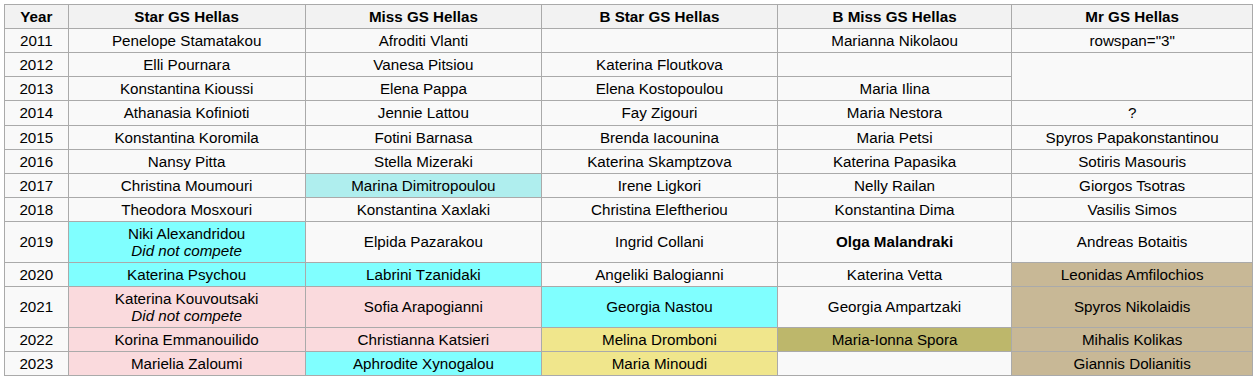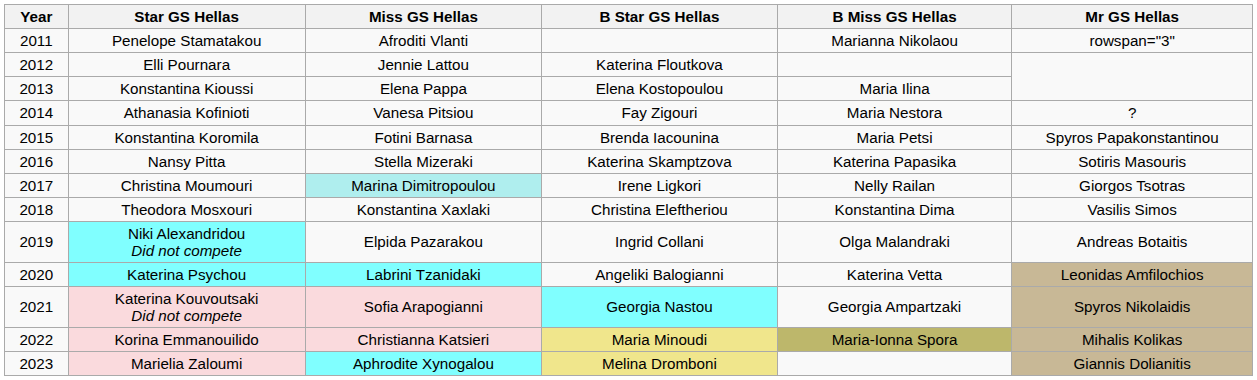Elli Pournara | Miss GS Hellas: Vanesa Pitsiou -> Jennie Lattou
Athanasia Kofinioti | Miss GS Hellas: Jennie Lattou -> Vanesa Pitsiou
Niki Alexandridou Did not compete | B Miss GS Hellas: bold -> normal
Korina Emmanouilido | B Star GS Hellas: Melina Dromboni -> Maria Minoudi
Marielia Zaloumi | B Star GS Hellas: Maria Minoudi -> Melina Dromboni
